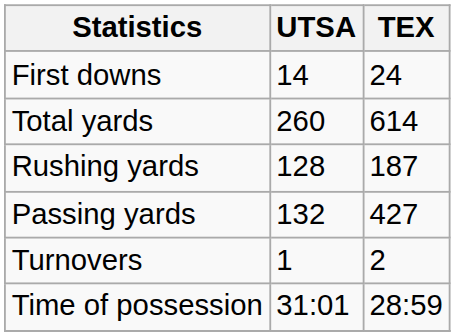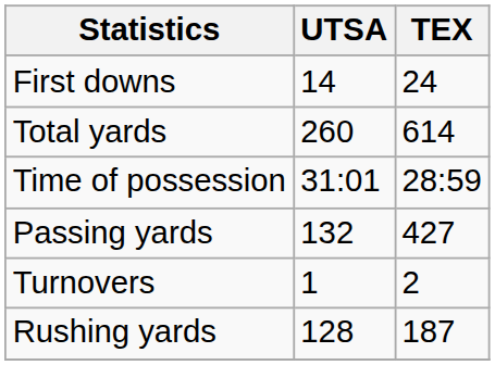rows swapped: Rushing yards <-> Time of possession
